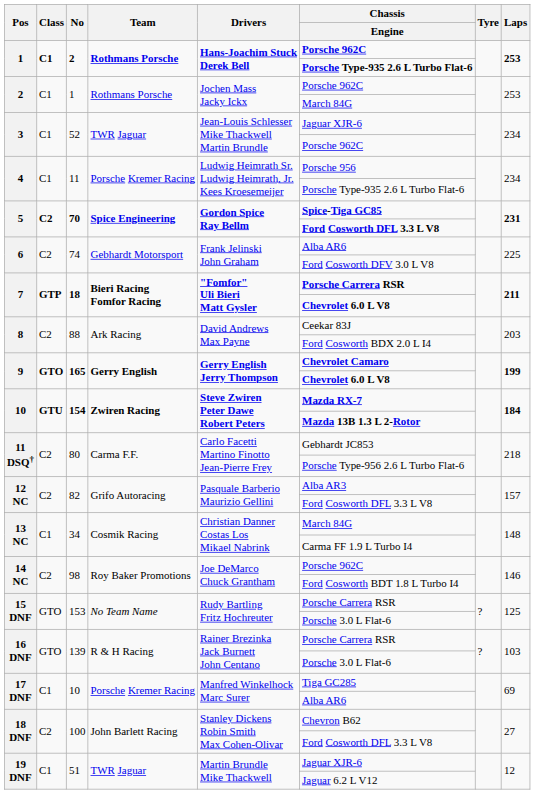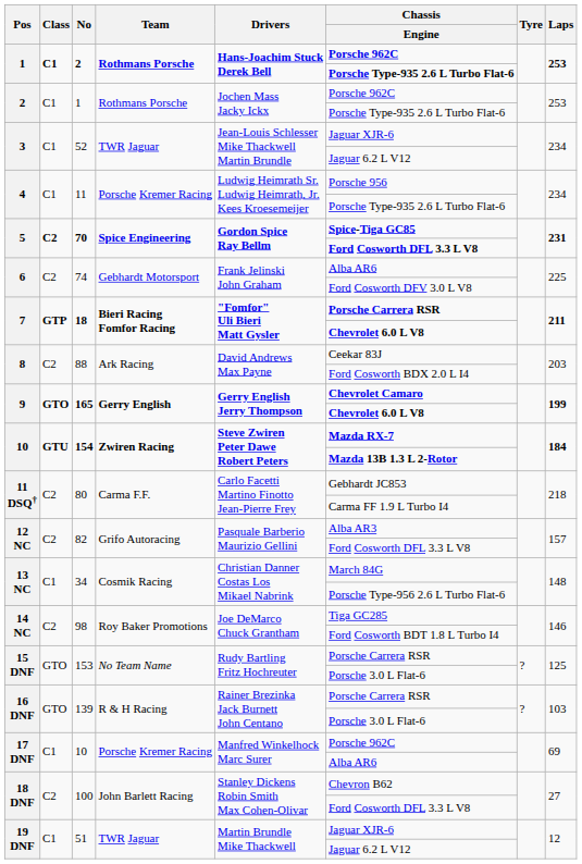row 6 | Chassis / Engine: March 84G -> Porsche Type-935 2.6 L Turbo Flat-6
row 8 | Chassis / Engine: Porsche 962C -> Jaguar 6.2 L V12
row 24 | Chassis / Engine: Porsche Type-956 2.6 L Turbo Flat-6 -> Carma FF 1.9 L Turbo I4
row 28 | Chassis / Engine: Carma FF 1.9 L Turbo I4 -> Porsche Type-956 2.6 L Turbo Flat-6
row 29 | Chassis / Engine: Porsche 962C -> Tiga GC285
row 35 | Chassis / Engine: Tiga GC285 -> Porsche 962C
